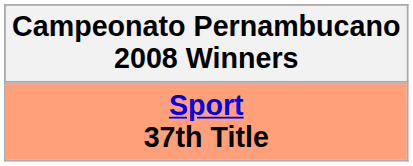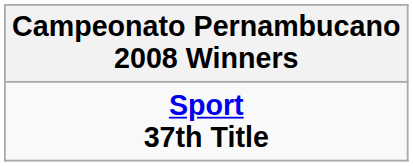row 2 | column 1: lightsalmon background -> no background
